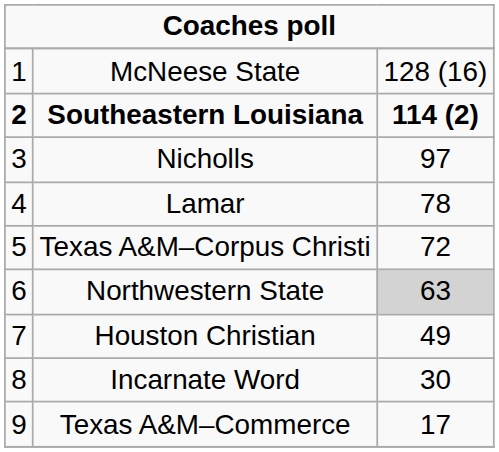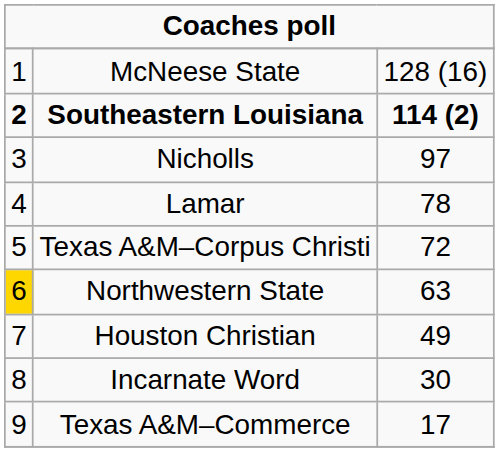Northwestern State | column 1: no background -> gold background
Northwestern State | column 3: lightgrey background -> no background
